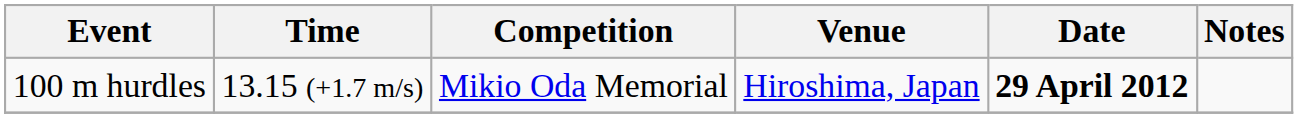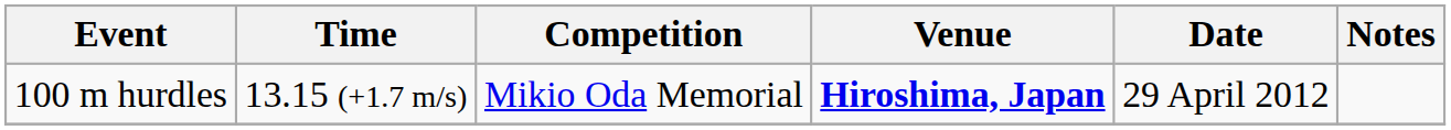100 m hurdles | Venue: normal -> bold
100 m hurdles | Date: bold -> normal
